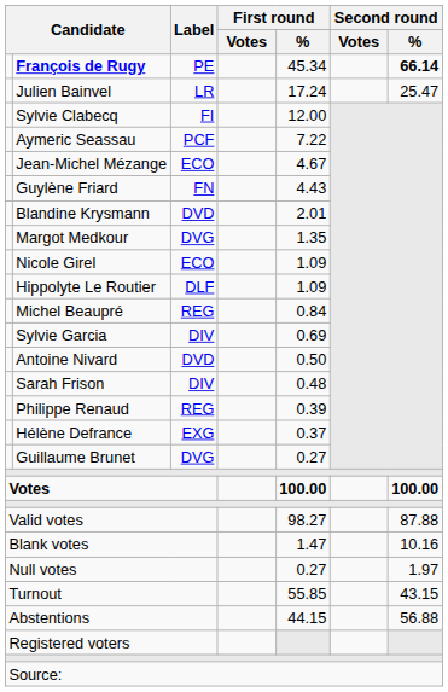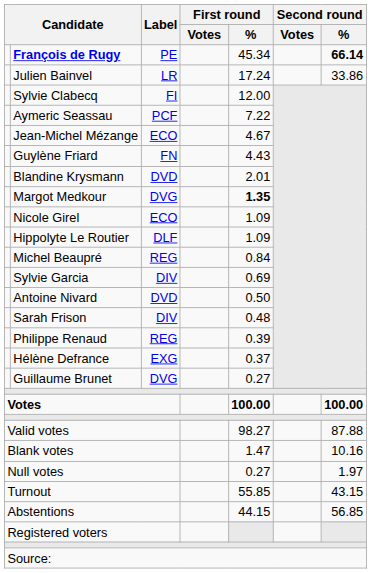Julien Bainvel | Second round / %: 25.47 -> 33.86
Margot Medkour | First round / %: normal -> bold
Abstentions | Second round / %: 56.88 -> 56.85
